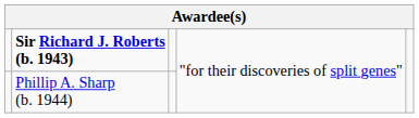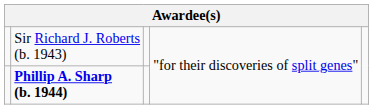Sir Richard J. Roberts (b. 1943) | column 2: bold -> normal
Phillip A. Sharp (b. 1944) | column 2: normal -> bold
